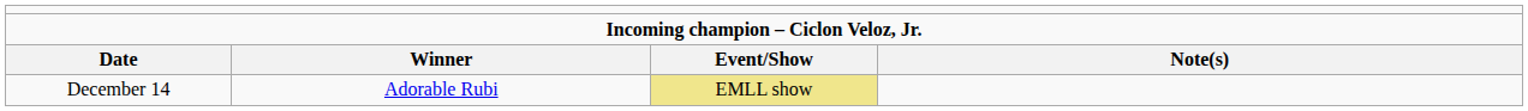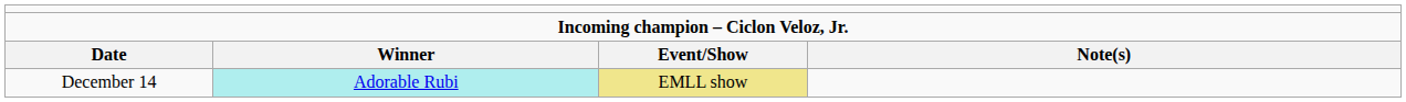December 14 | column 2: no background -> paleturquoise background
